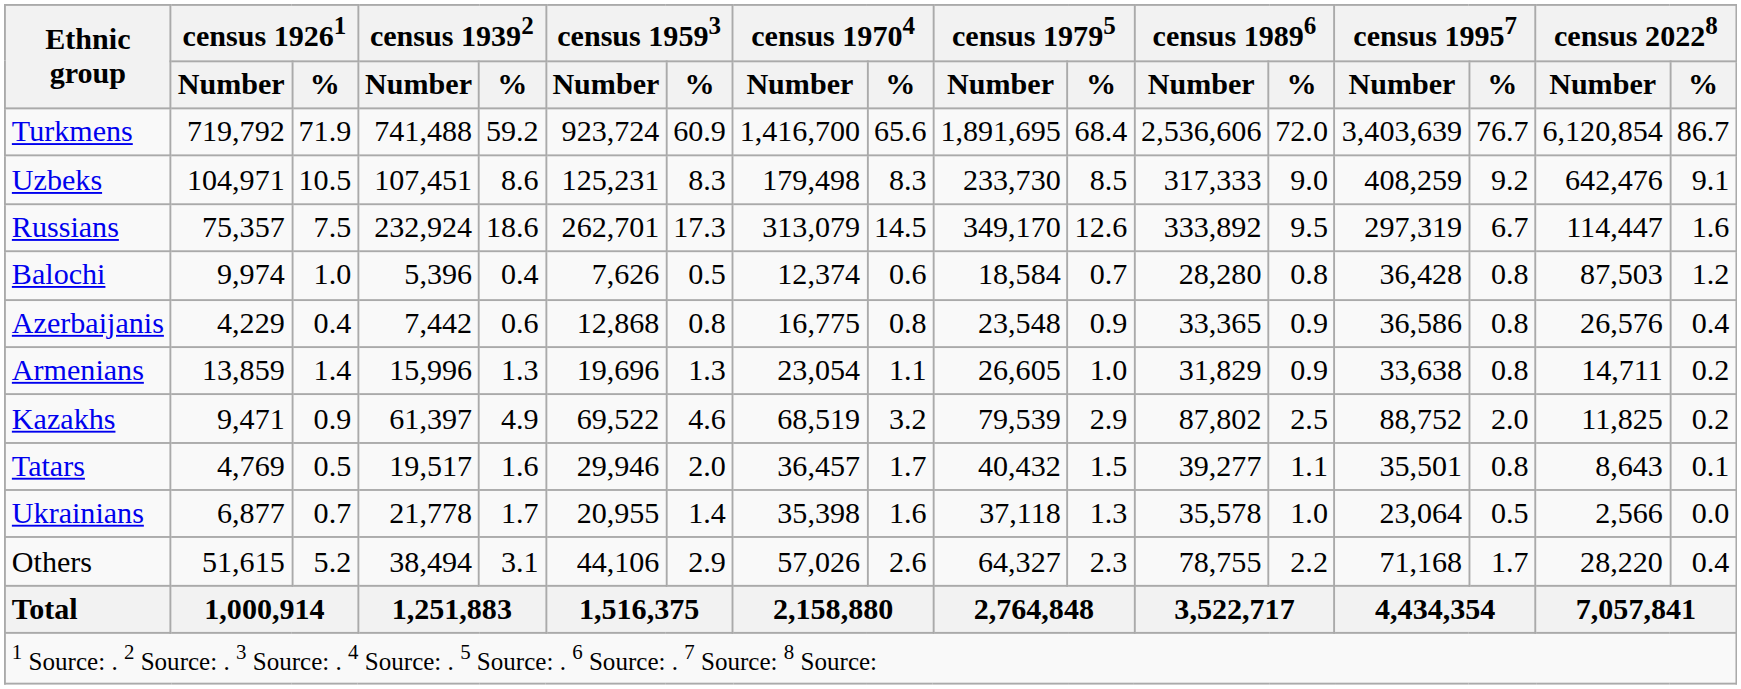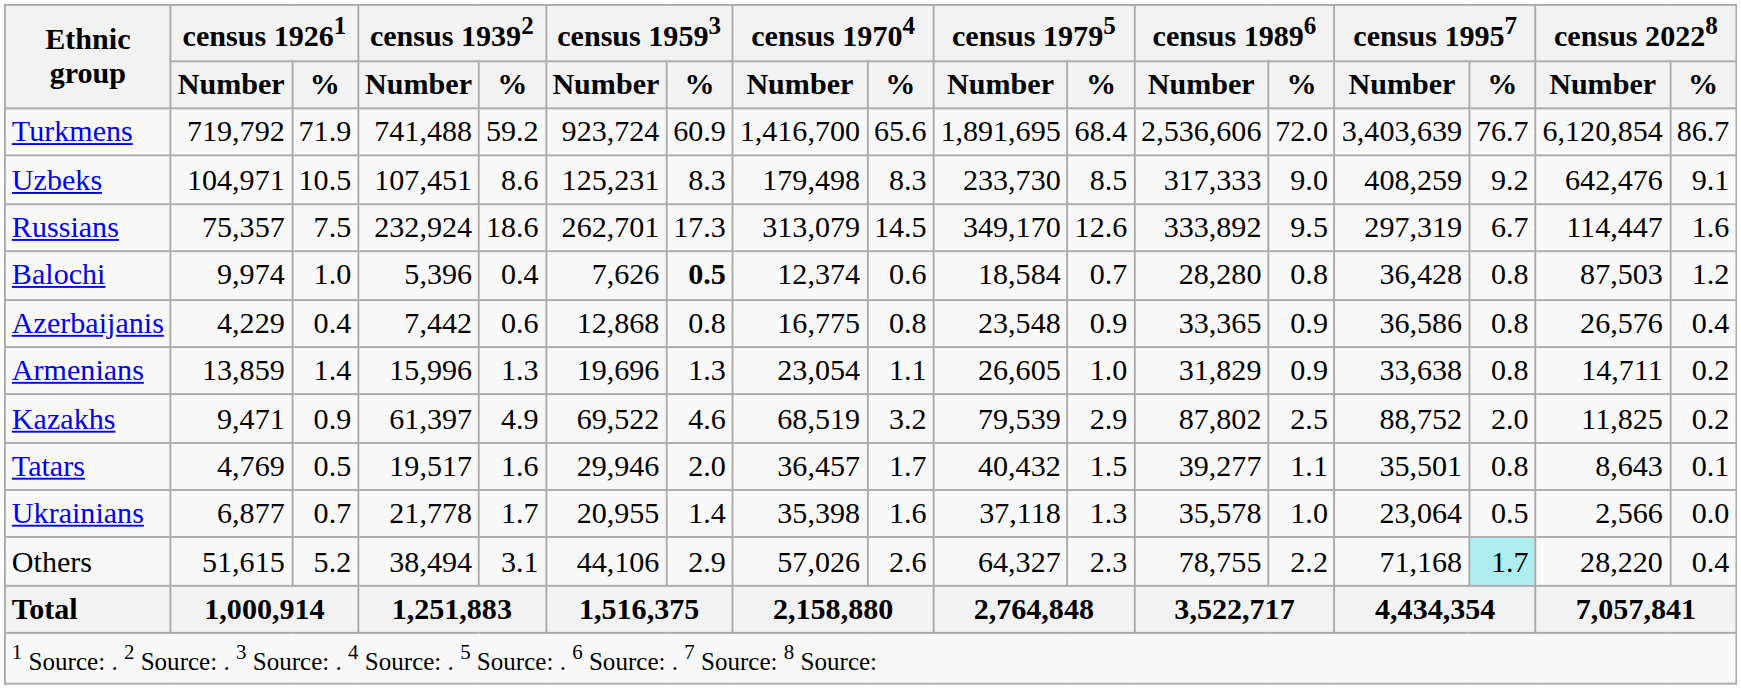Balochi | census 19593 / %: normal -> bold
Others | census 19957 / %: no background -> paleturquoise background
